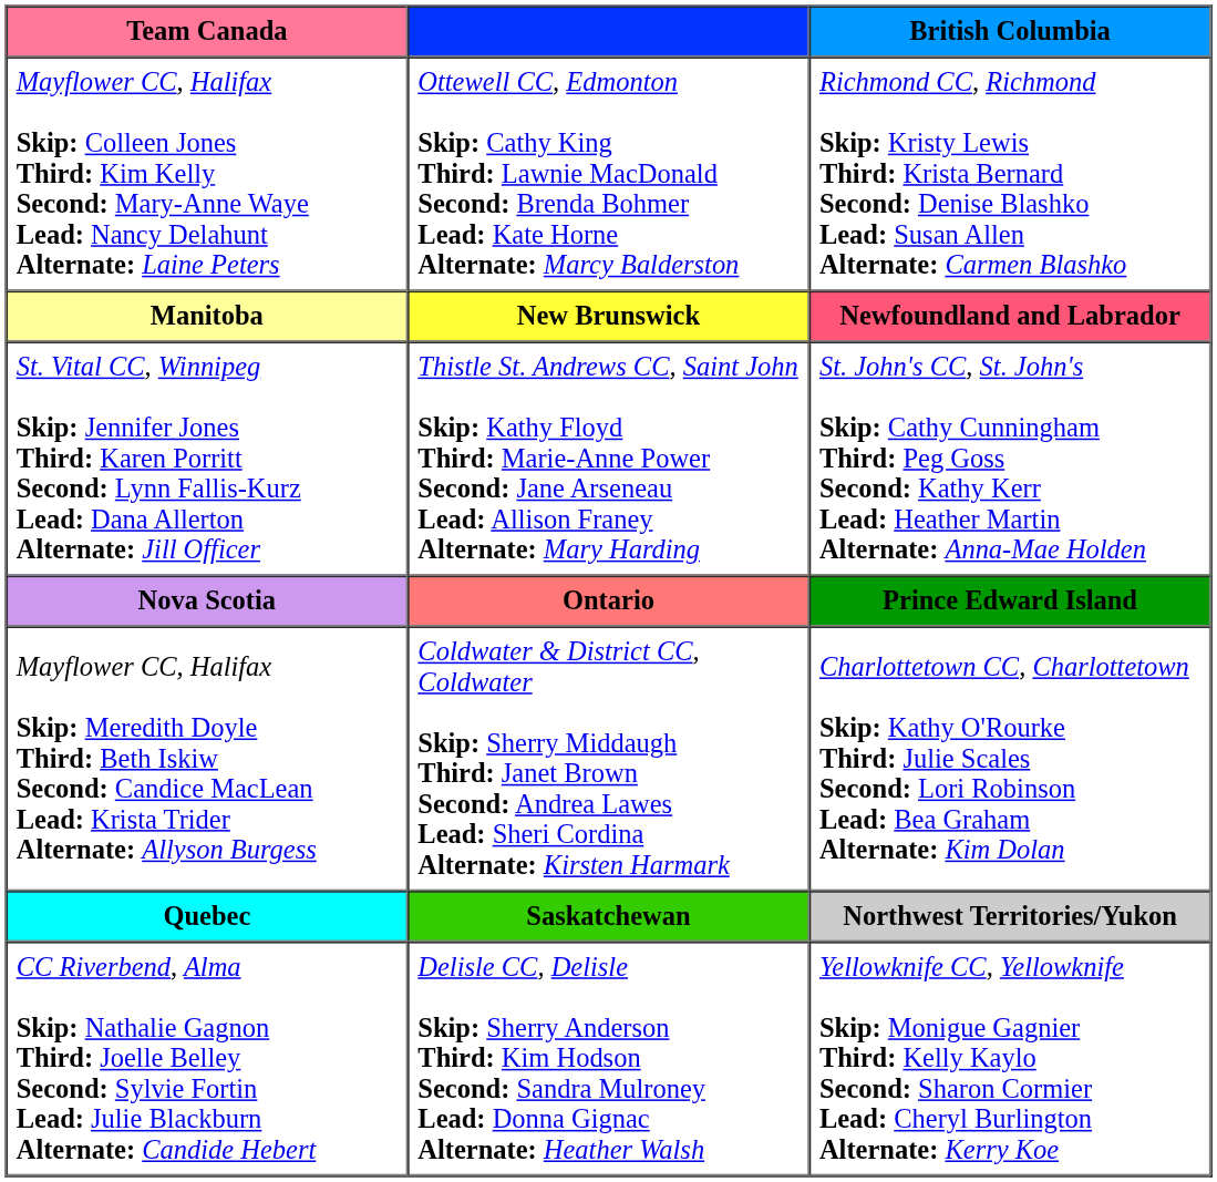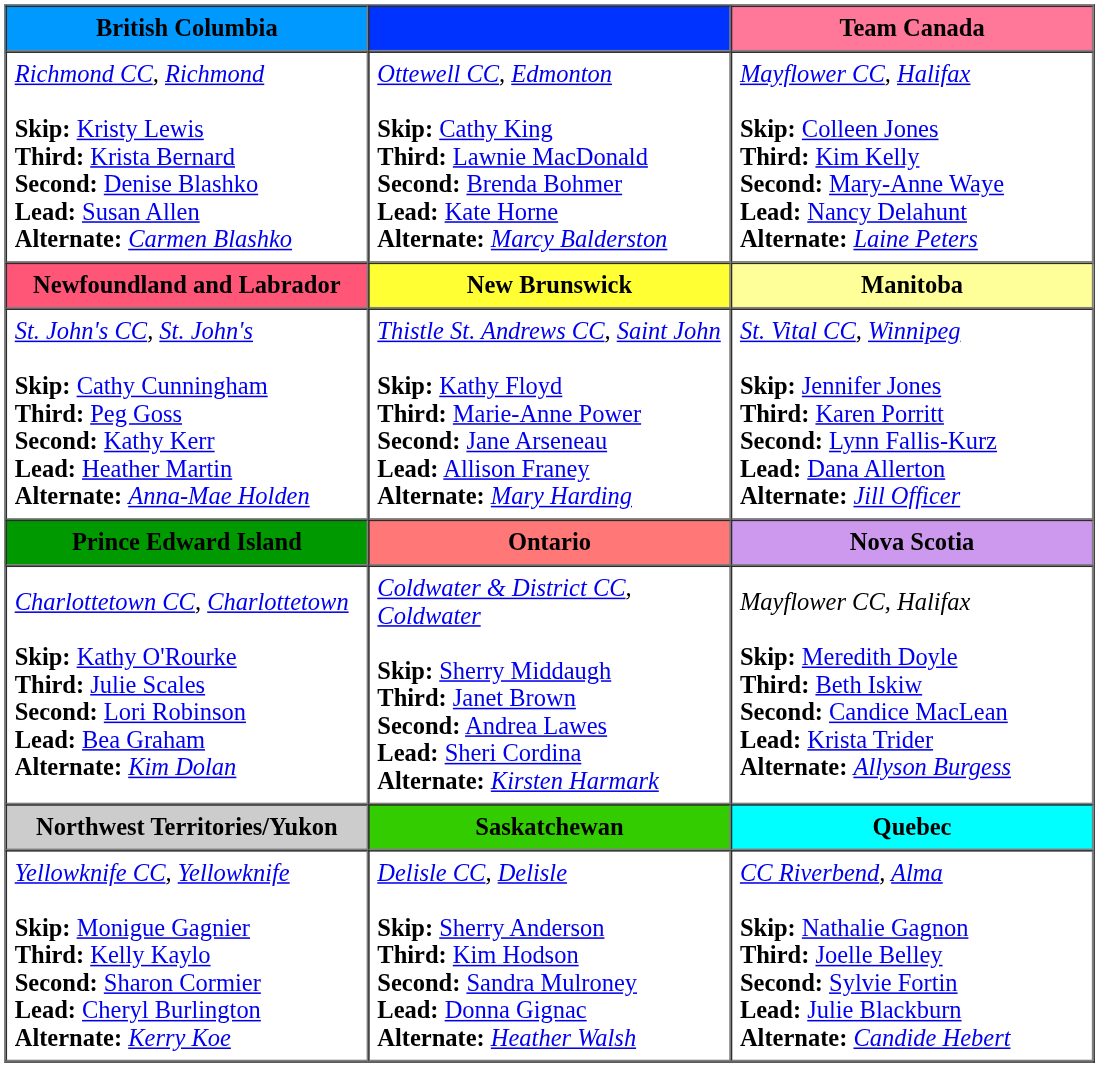columns swapped: Team Canada <-> British Columbia
